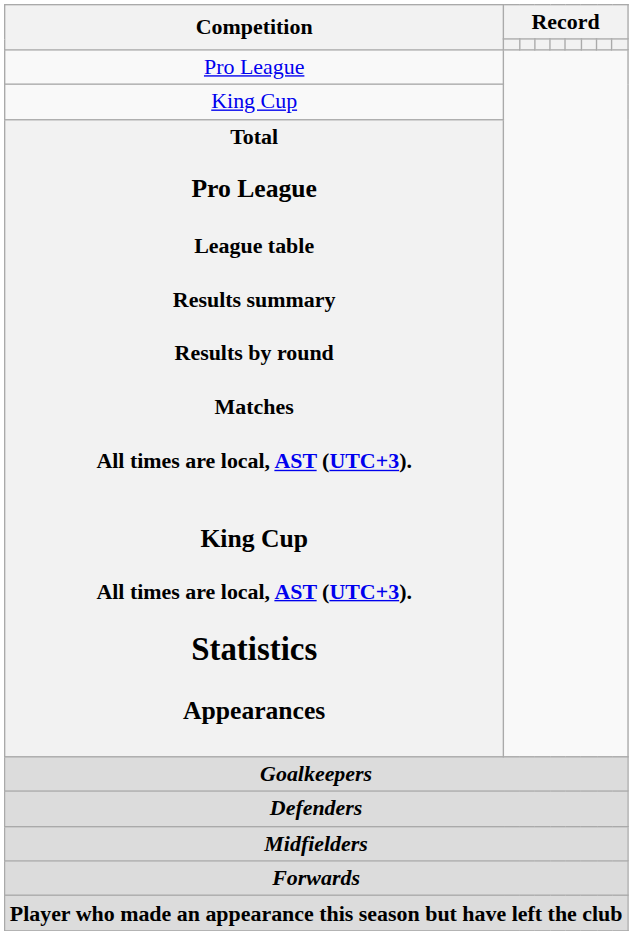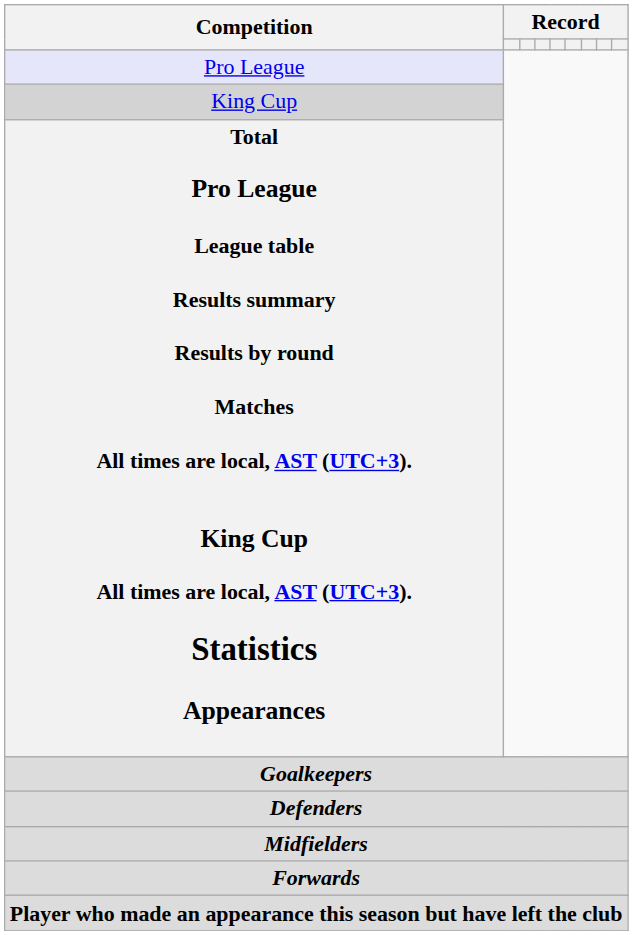Pro League | Competition: no background -> lavender background
King Cup | Competition: no background -> lightgrey background
